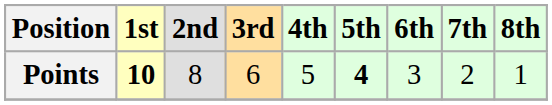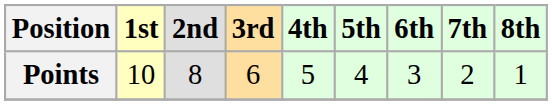Points | 1st: bold -> normal
Points | 5th: bold -> normal
